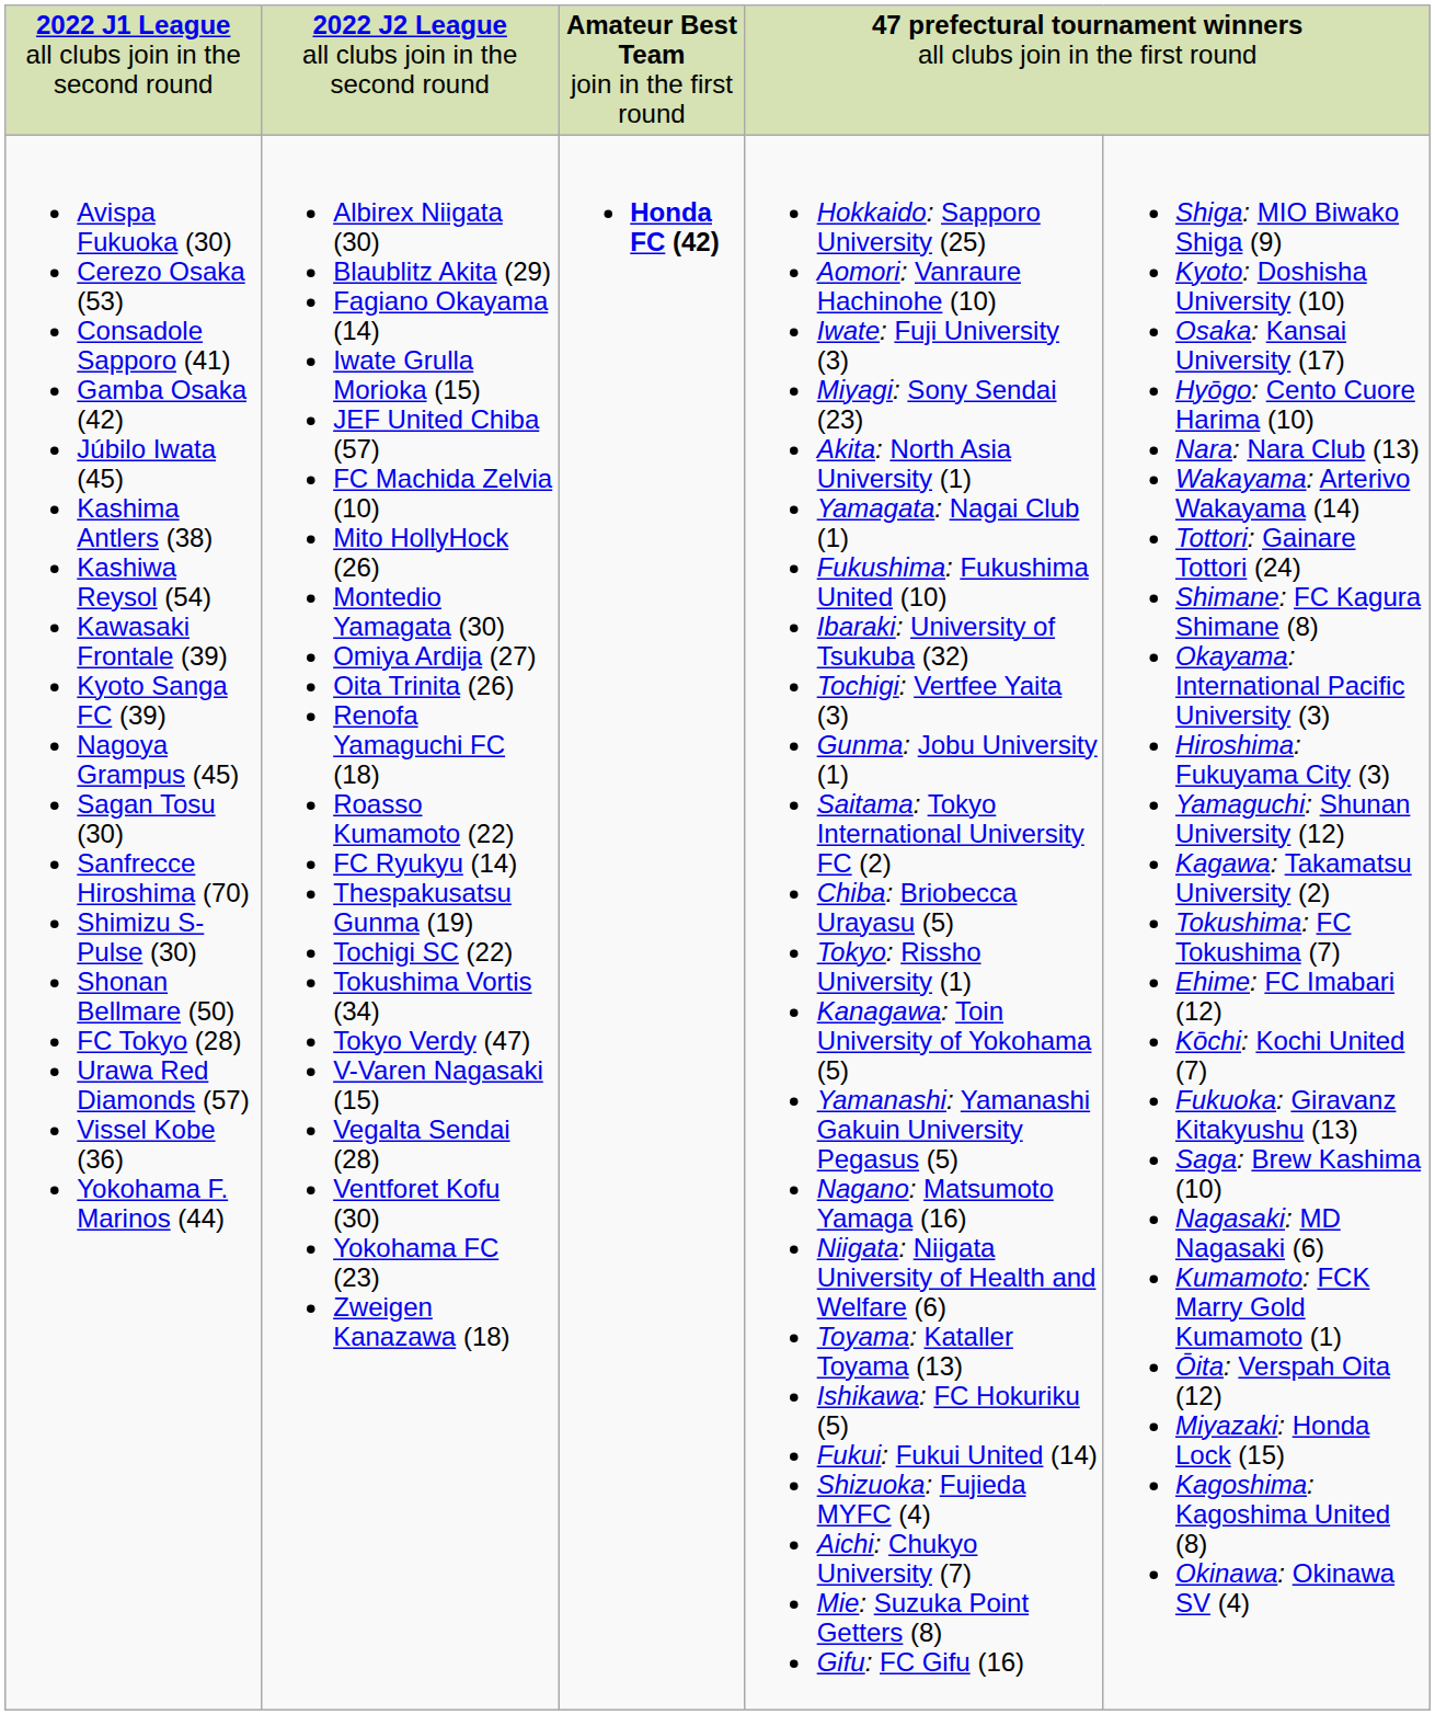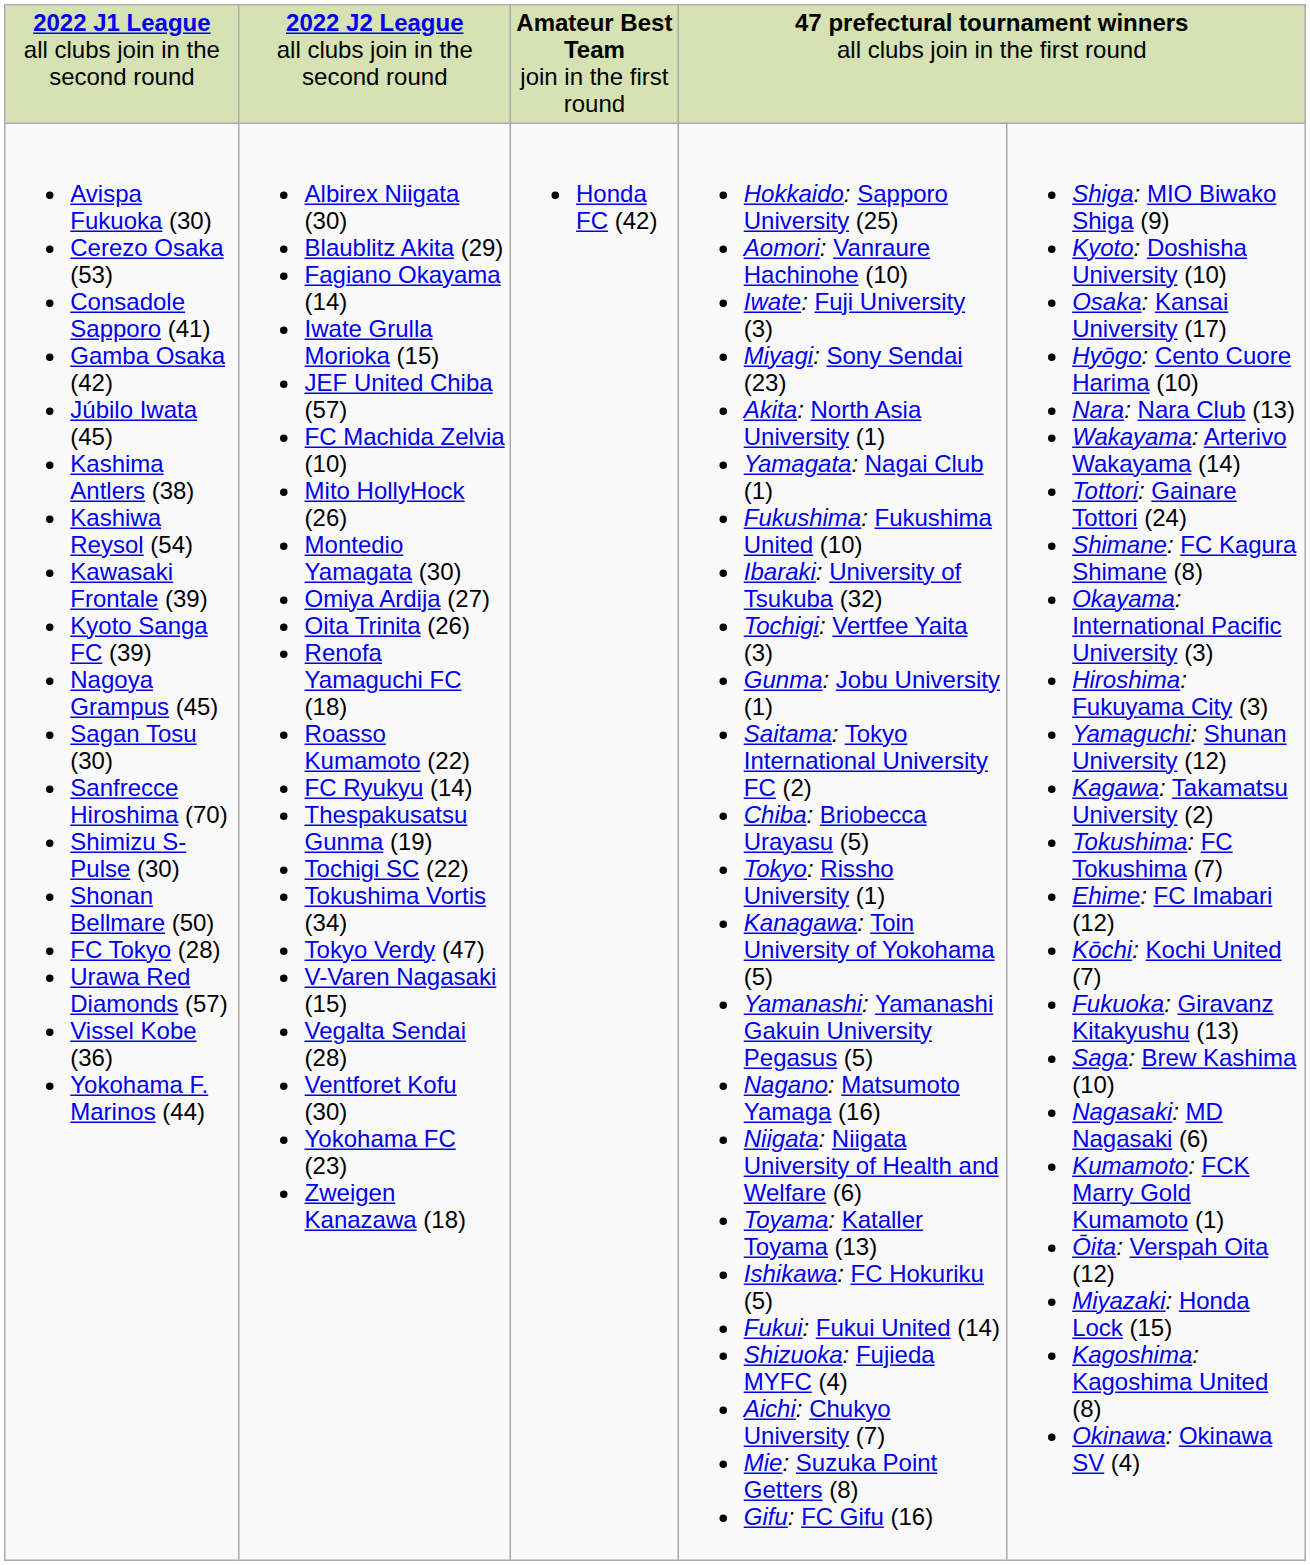row 2 | column 3: bold -> normal
